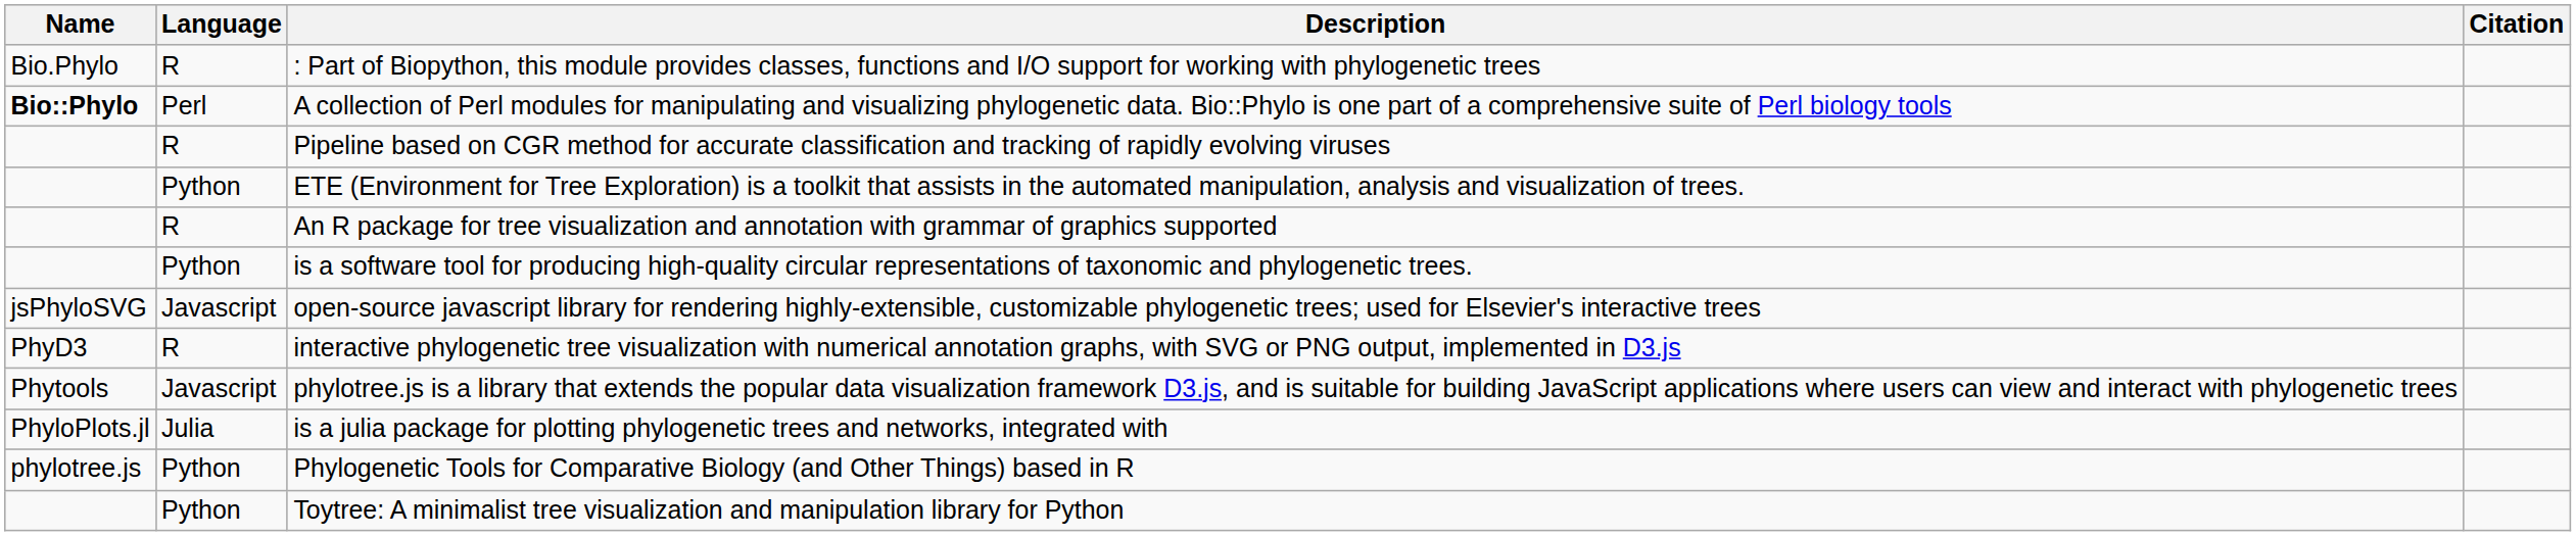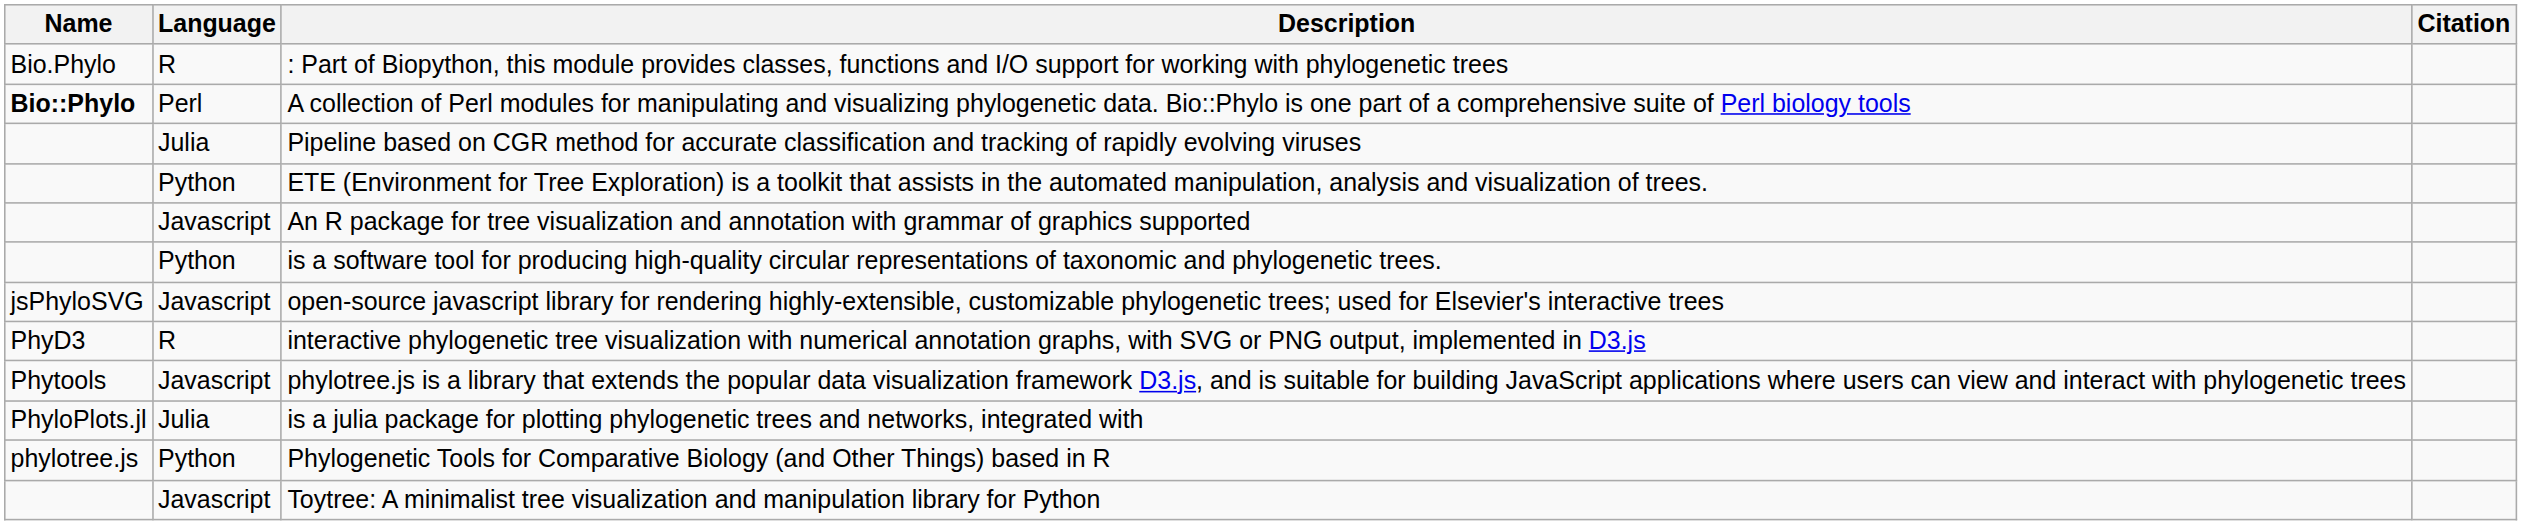row 4 | Language: R -> Julia
row 6 | Language: R -> Javascript
row 13 | Language: Python -> Javascript
